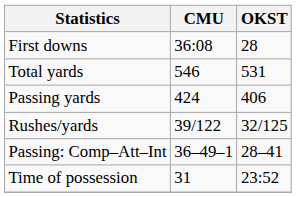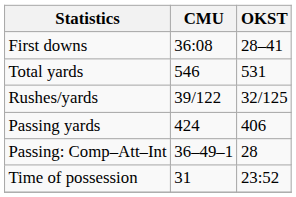First downs | OKST: 28 -> 28–41
rows swapped: Rushes/yards <-> Passing yards
Passing: Comp–Att–Int | OKST: 28–41 -> 28
